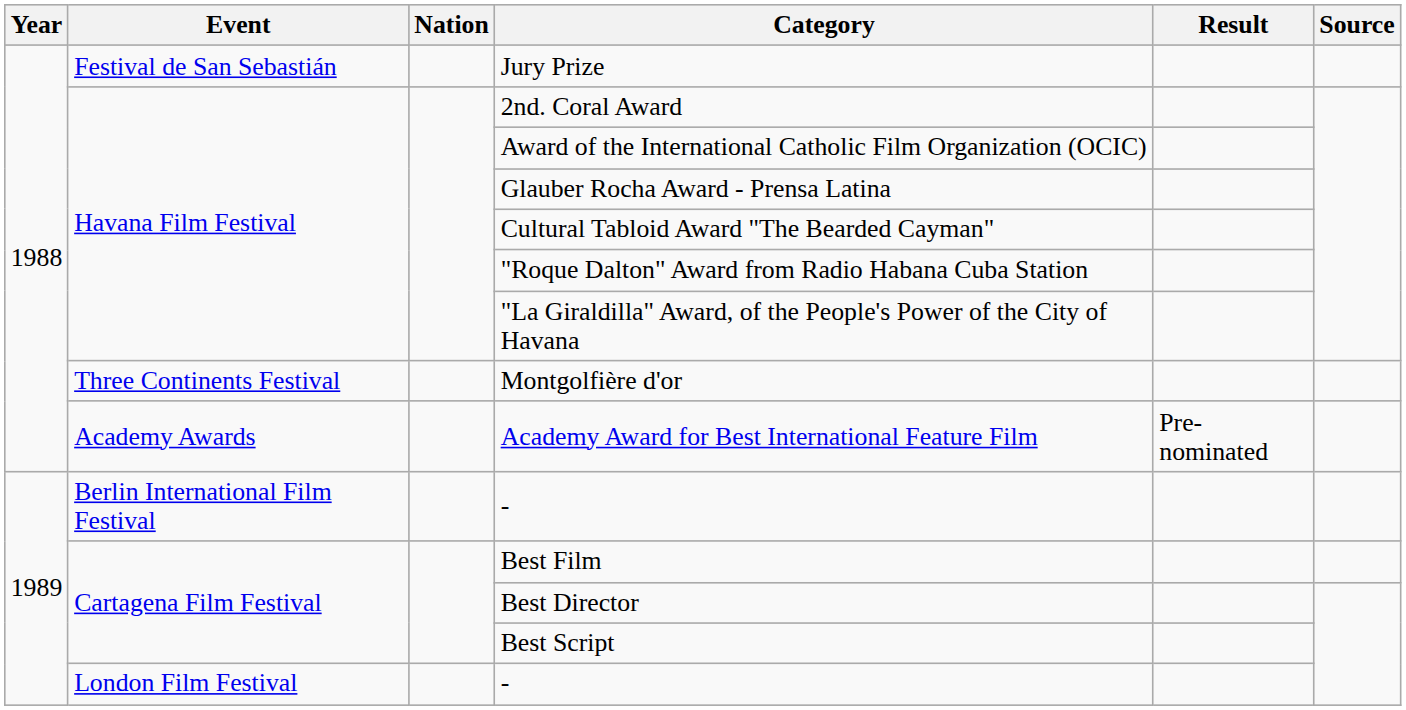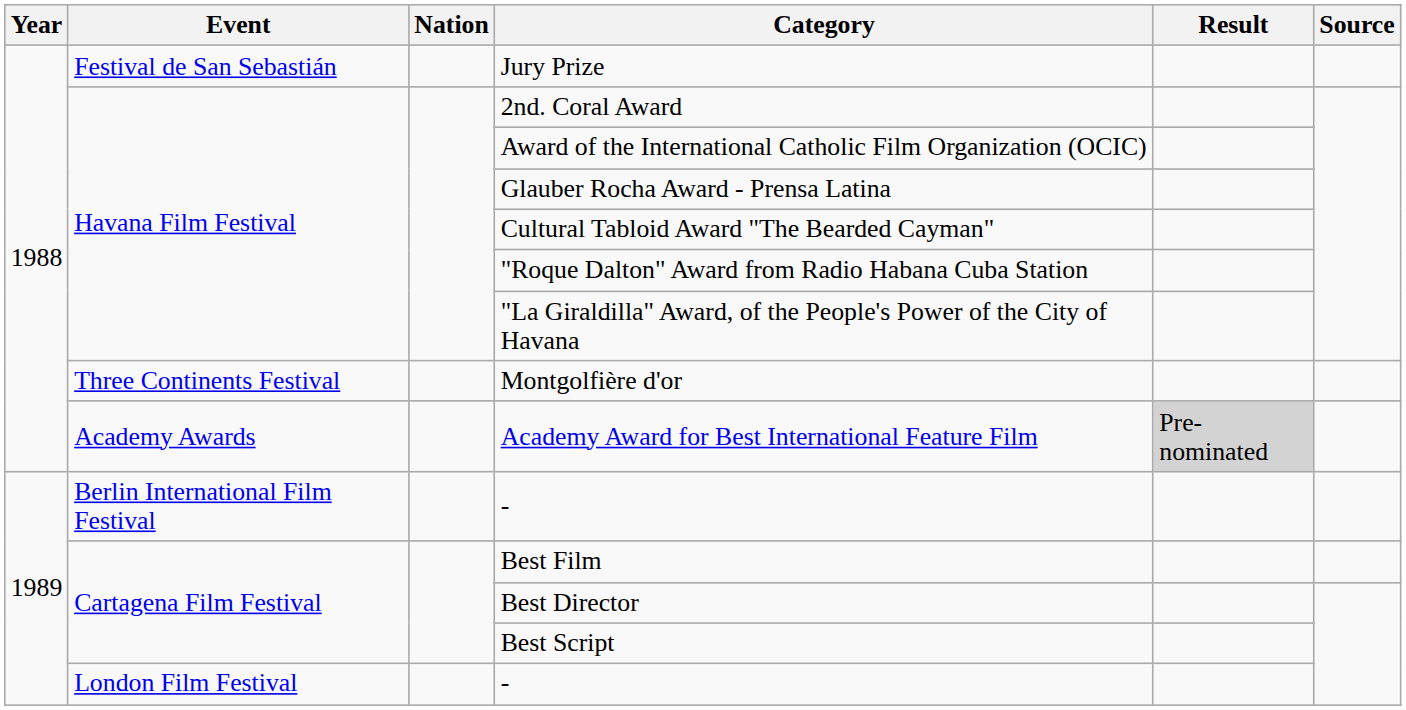Academy Award for Best International Feature Film | Result: no background -> lightgrey background
